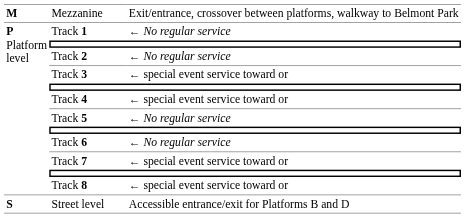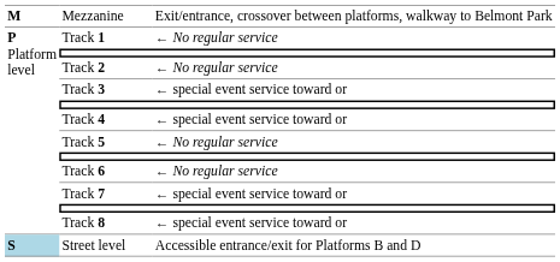Street level | column 1: no background -> lightblue background
